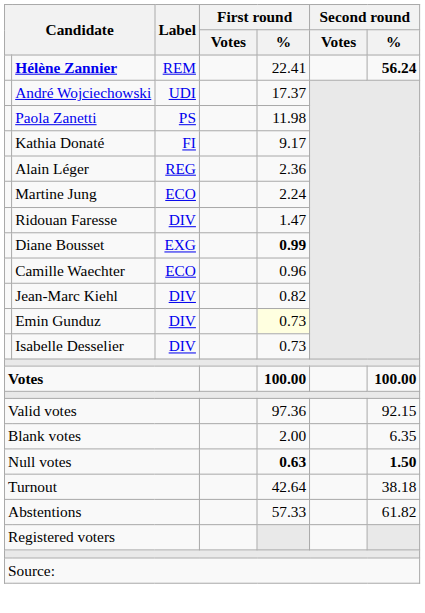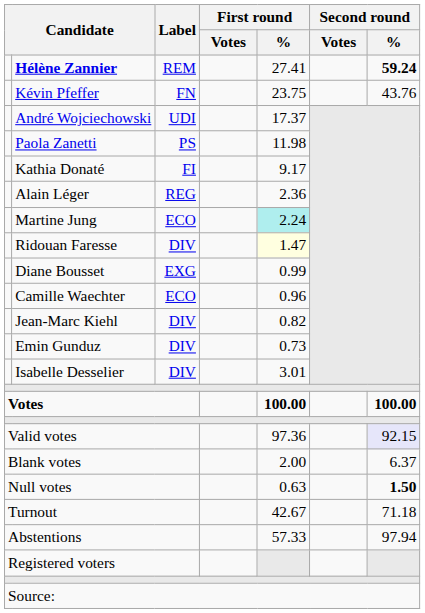Hélène Zannier | First round / %: 22.41 -> 27.41
Hélène Zannier | Second round / %: 56.24 -> 59.24
+ row: Kévin Pfeffer | FN | 23.75 | 43.76
Martine Jung | First round / %: no background -> paleturquoise background
Ridouan Faresse | First round / %: no background -> lightyellow background
Diane Bousset | First round / %: bold -> normal
Emin Gunduz | First round / %: lightyellow background -> no background
Isabelle Desselier | First round / %: 0.73 -> 3.01
Valid votes | Second round / %: no background -> lavender background
Blank votes | Second round / %: 6.35 -> 6.37
Null votes | First round / %: bold -> normal
Turnout | First round / %: 42.64 -> 42.67
Turnout | Second round / %: 38.18 -> 71.18
Abstentions | Second round / %: 61.82 -> 97.94
